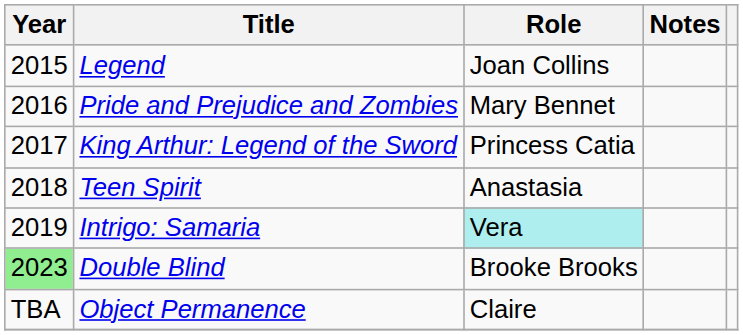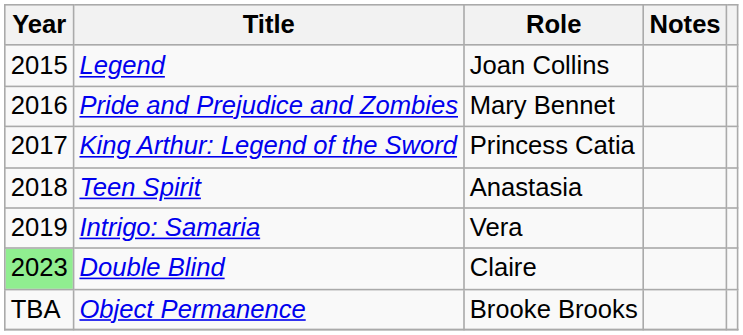Intrigo: Samaria | Role: paleturquoise background -> no background
Double Blind | Role: Brooke Brooks -> Claire
Object Permanence | Role: Claire -> Brooke Brooks
